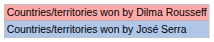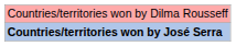row 2 | column 1: normal -> bold
